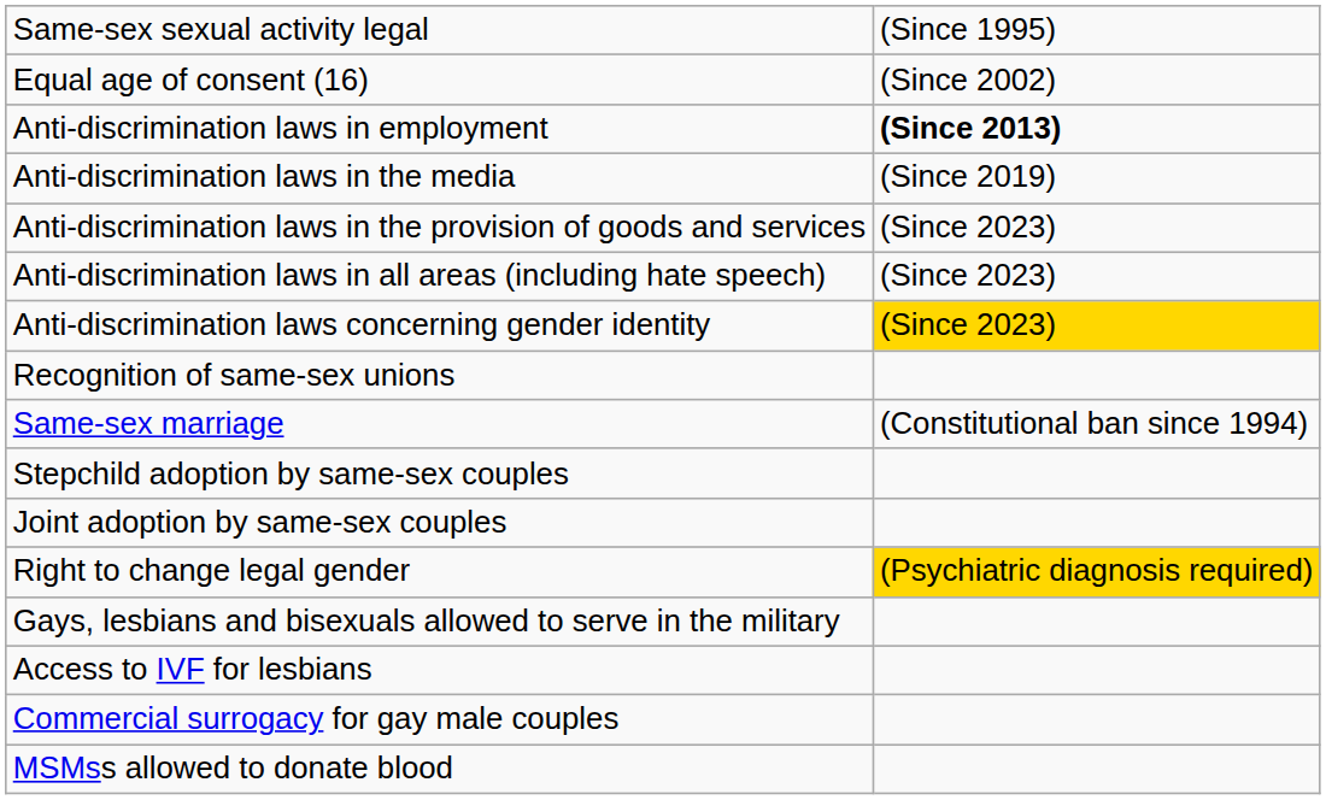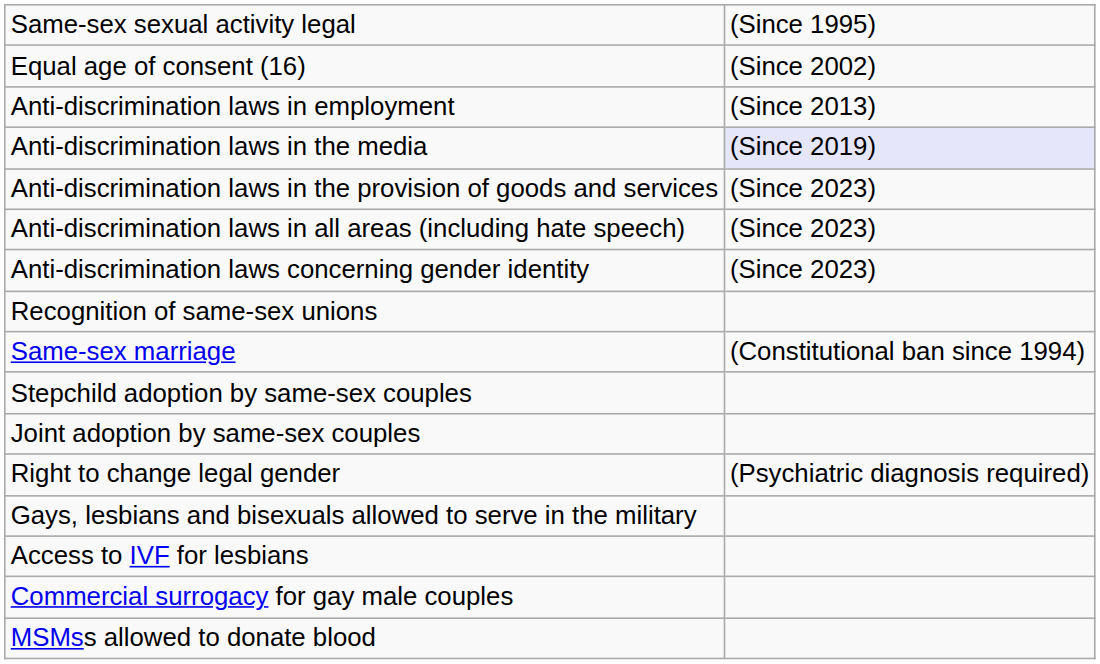Anti-discrimination laws in employment | column 2: bold -> normal
Anti-discrimination laws in the media | column 2: no background -> lavender background
Anti-discrimination laws concerning gender identity | column 2: gold background -> no background
Right to change legal gender | column 2: gold background -> no background
